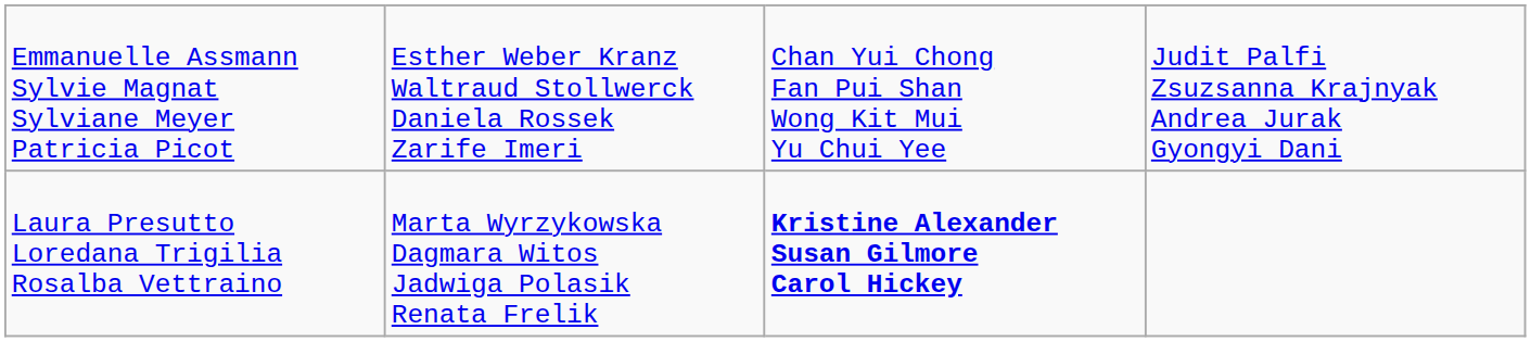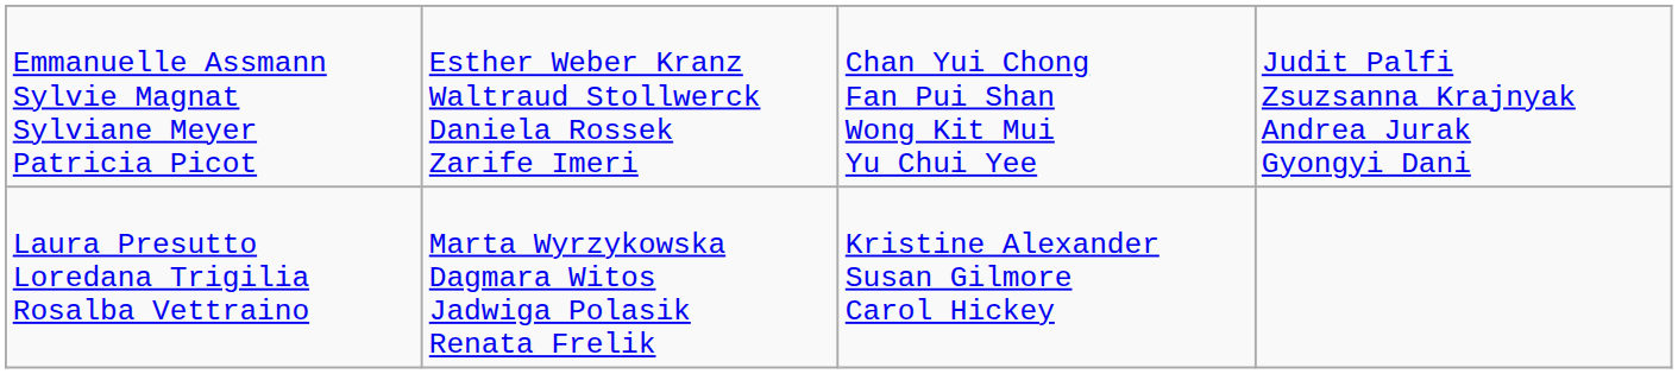Laura Presutto Loredana Trigilia Rosalba Vettraino | column 3: bold -> normal
